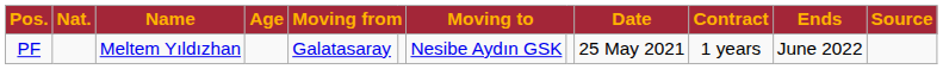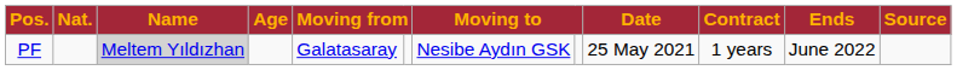PF | Name: no background -> lightgrey background
